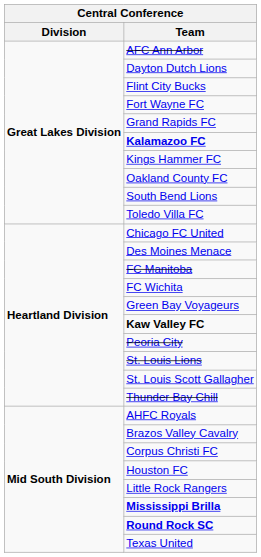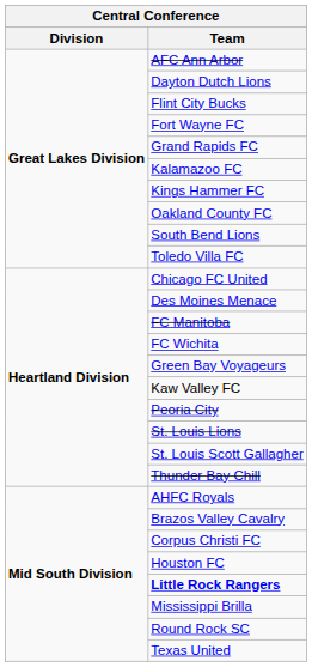Kalamazoo FC | Team: bold -> normal
Kaw Valley FC | Team: bold -> normal
Little Rock Rangers | Team: normal -> bold
Mississippi Brilla | Team: bold -> normal
Round Rock SC | Team: bold -> normal
